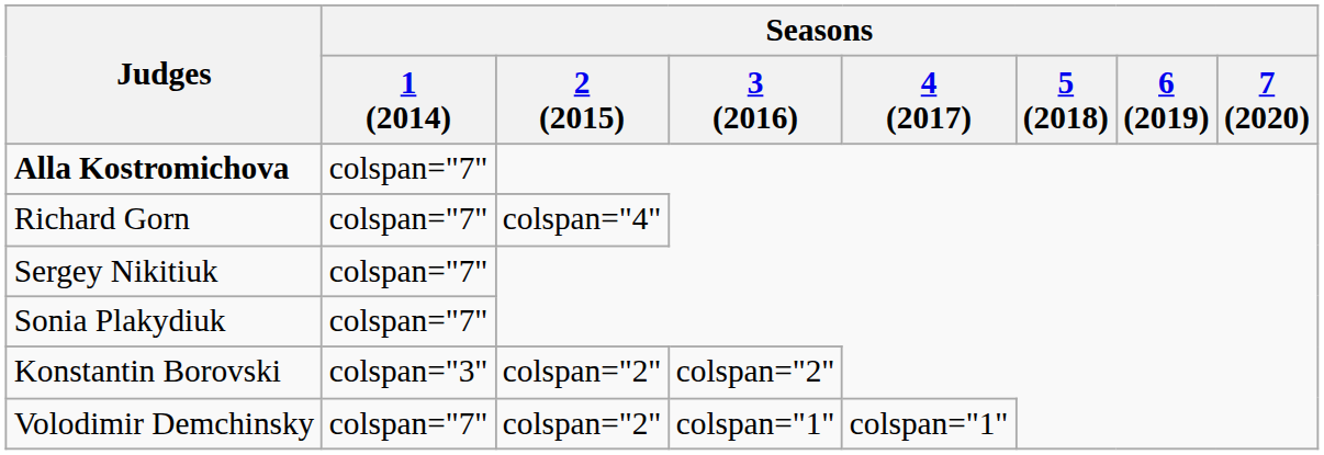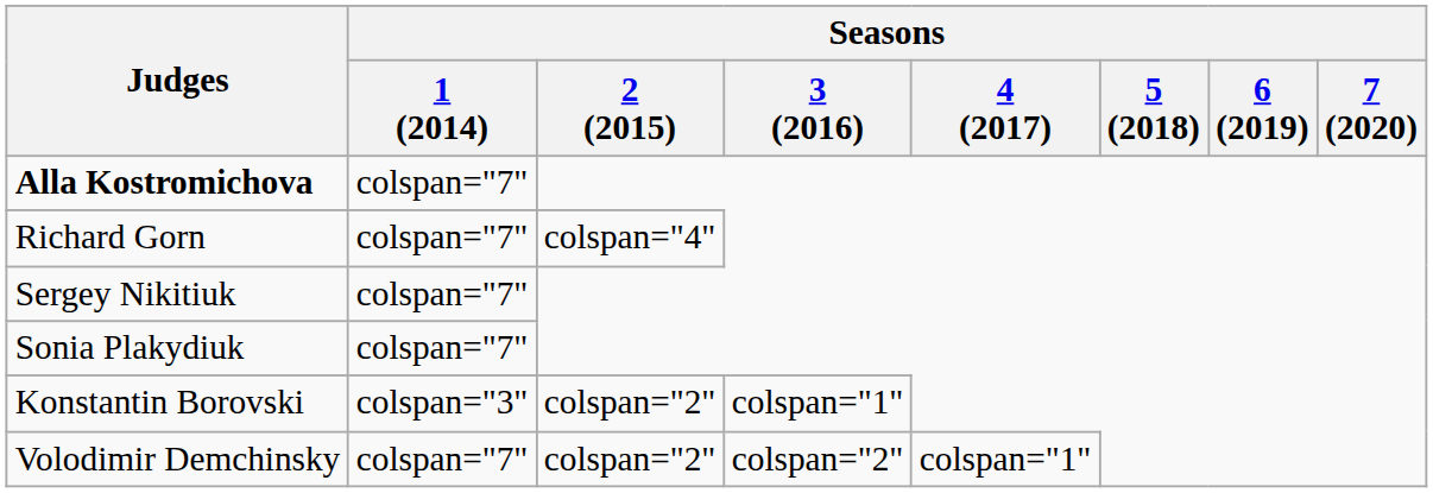Konstantin Borovski | Seasons / 3 (2016): colspan="2" -> colspan="1"
Volodimir Demchinsky | Seasons / 3 (2016): colspan="1" -> colspan="2"
